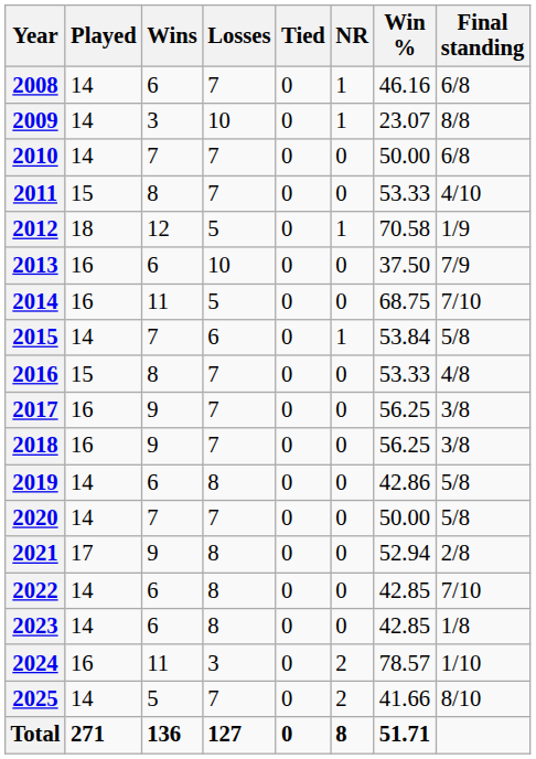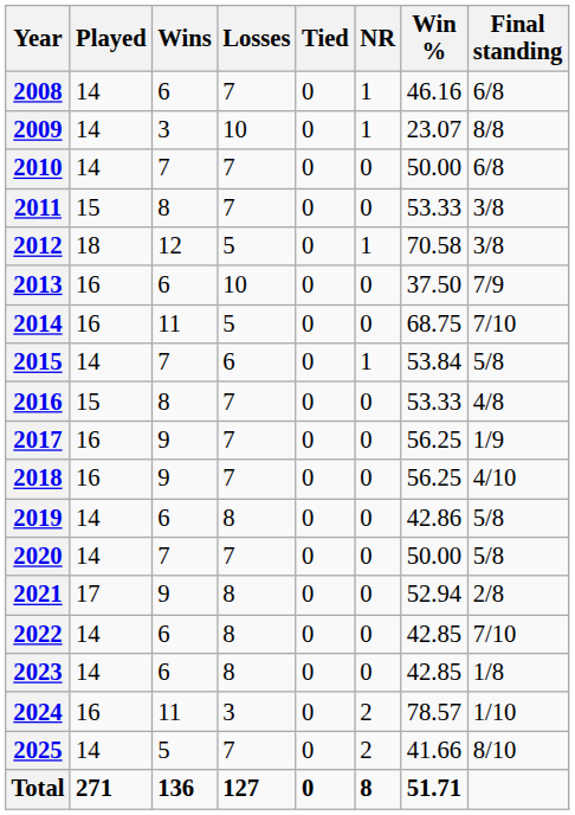2011 | Final standing: 4/10 -> 3/8
2012 | Final standing: 1/9 -> 3/8
2017 | Final standing: 3/8 -> 1/9
2018 | Final standing: 3/8 -> 4/10
